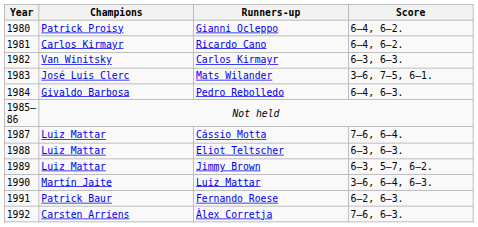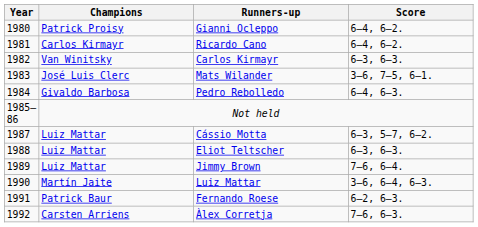Cássio Motta | Score: 7–6, 6–4. -> 6–3, 5–7, 6–2.
Jimmy Brown | Score: 6–3, 5–7, 6–2. -> 7–6, 6–4.
